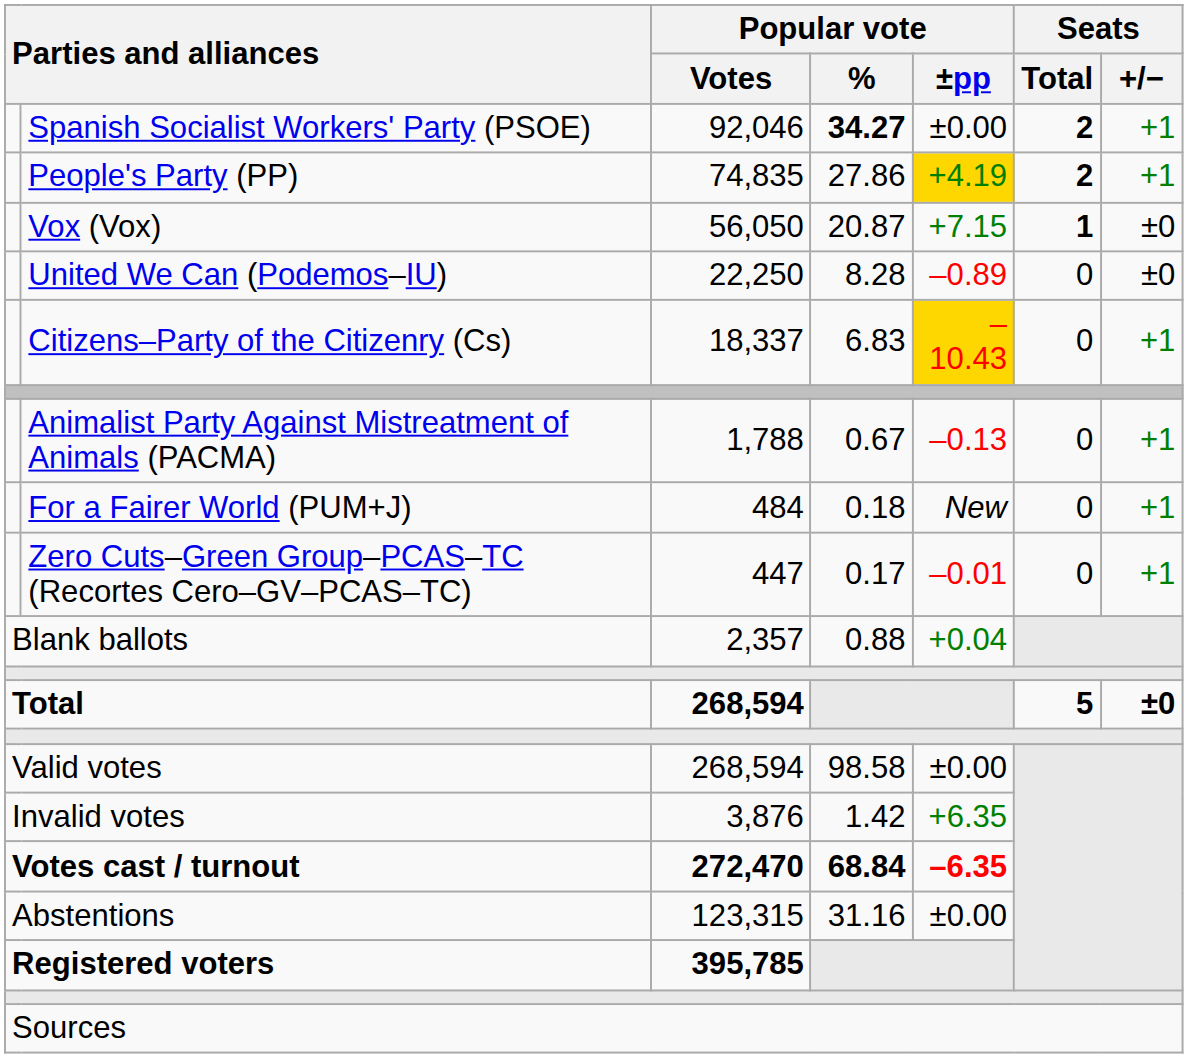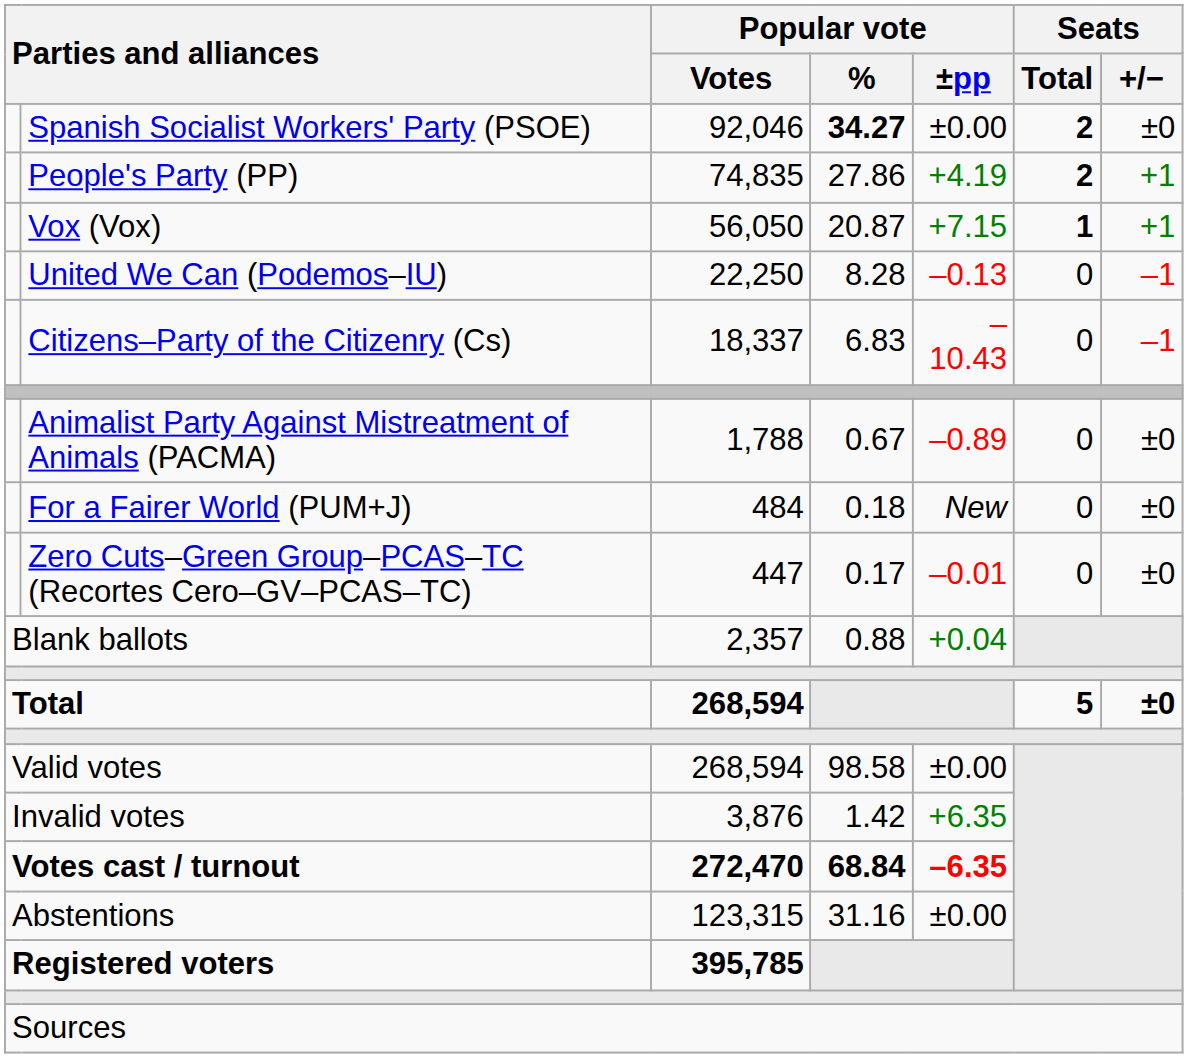Spanish Socialist Workers' Party (PSOE) | Seats / +/−: +1 -> ±0
People's Party (PP) | Popular vote / ±pp: gold background -> no background
Vox (Vox) | Seats / +/−: ±0 -> +1
United We Can (Podemos–IU) | Popular vote / ±pp: –0.89 -> –0.13
United We Can (Podemos–IU) | Seats / +/−: ±0 -> –1
Citizens–Party of the Citizenry (Cs) | Popular vote / ±pp: gold background -> no background
Citizens–Party of the Citizenry (Cs) | Seats / +/−: +1 -> –1
Animalist Party Against Mistreatment of Animals (PACMA) | Popular vote / ±pp: –0.13 -> –0.89
Animalist Party Against Mistreatment of Animals (PACMA) | Seats / +/−: +1 -> ±0
For a Fairer World (PUM+J) | Seats / +/−: +1 -> ±0
Zero Cuts–Green Group–PCAS–TC (Recortes Cero–GV–PCAS–TC) | Seats / +/−: +1 -> ±0
